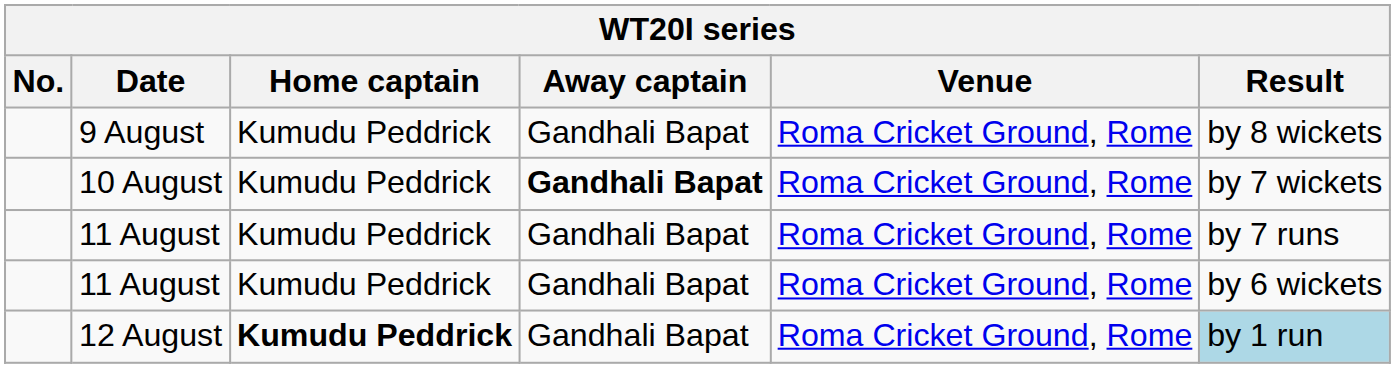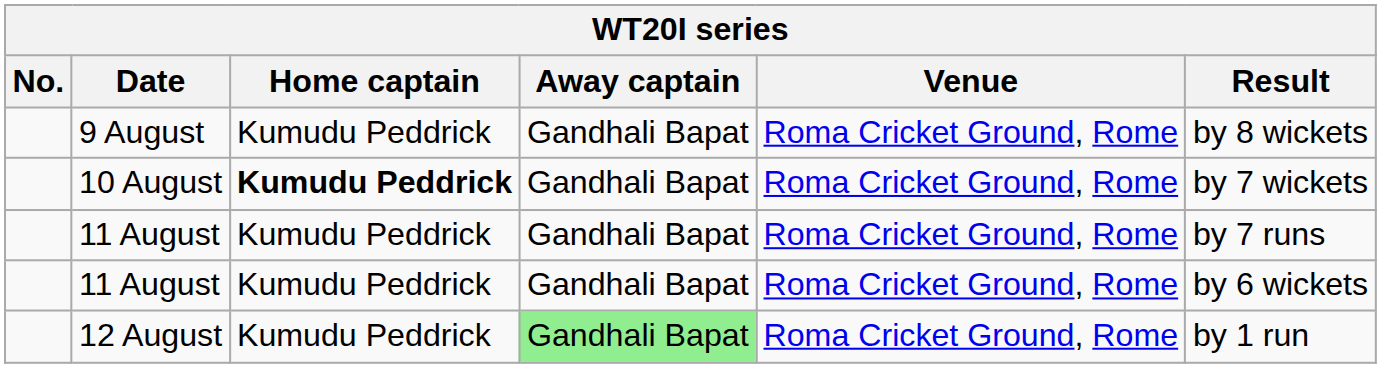10 August | Home captain: normal -> bold
10 August | Away captain: bold -> normal
12 August | Home captain: bold -> normal
12 August | Away captain: no background -> lightgreen background
12 August | Result: lightblue background -> no background
